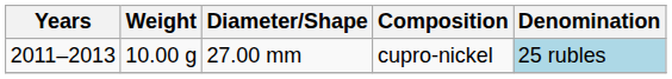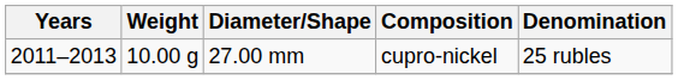27.00 mm | Denomination: lightblue background -> no background
